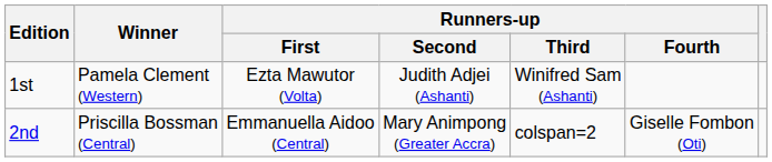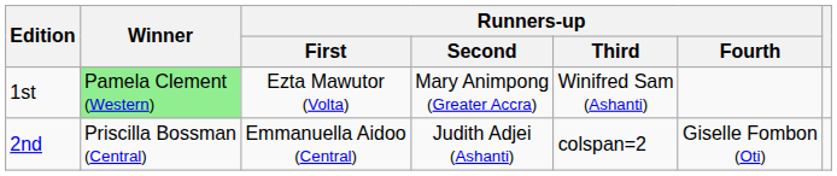1st | Winner: no background -> lightgreen background
1st | Runners-up / Second: Judith Adjei (Ashanti) -> Mary Animpong (Greater Accra)
2nd | Runners-up / Second: Mary Animpong (Greater Accra) -> Judith Adjei (Ashanti)
